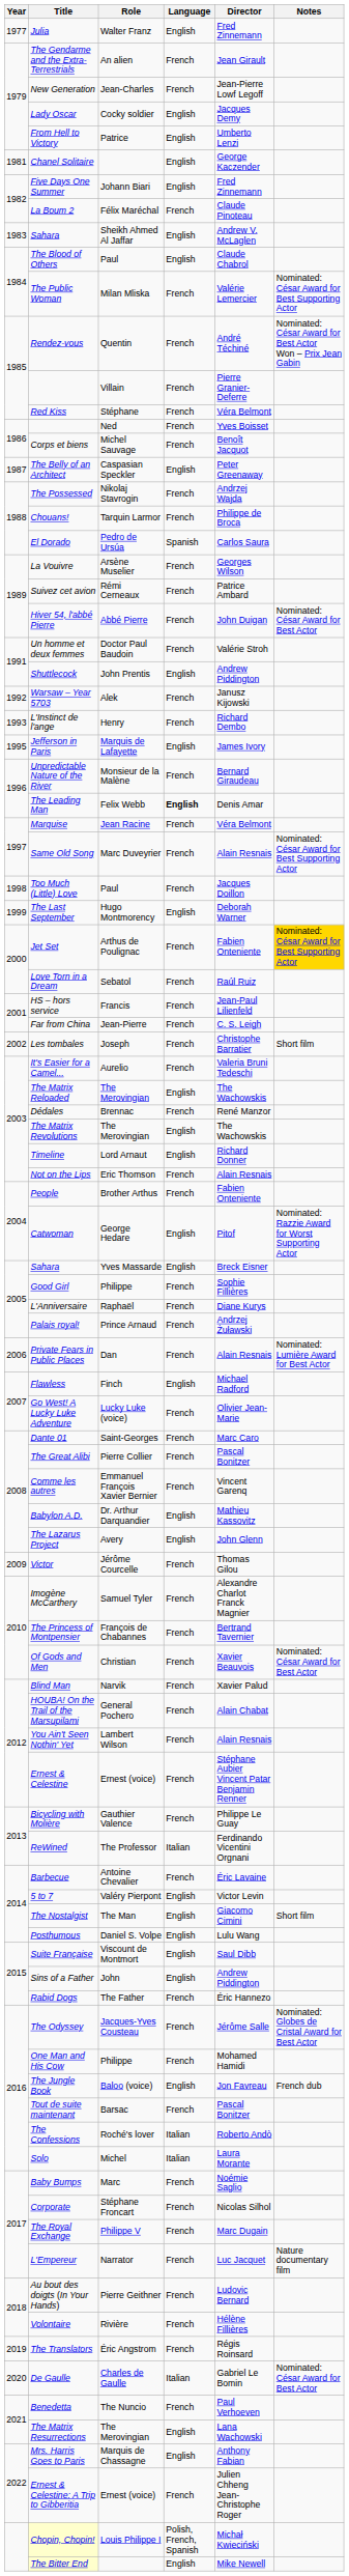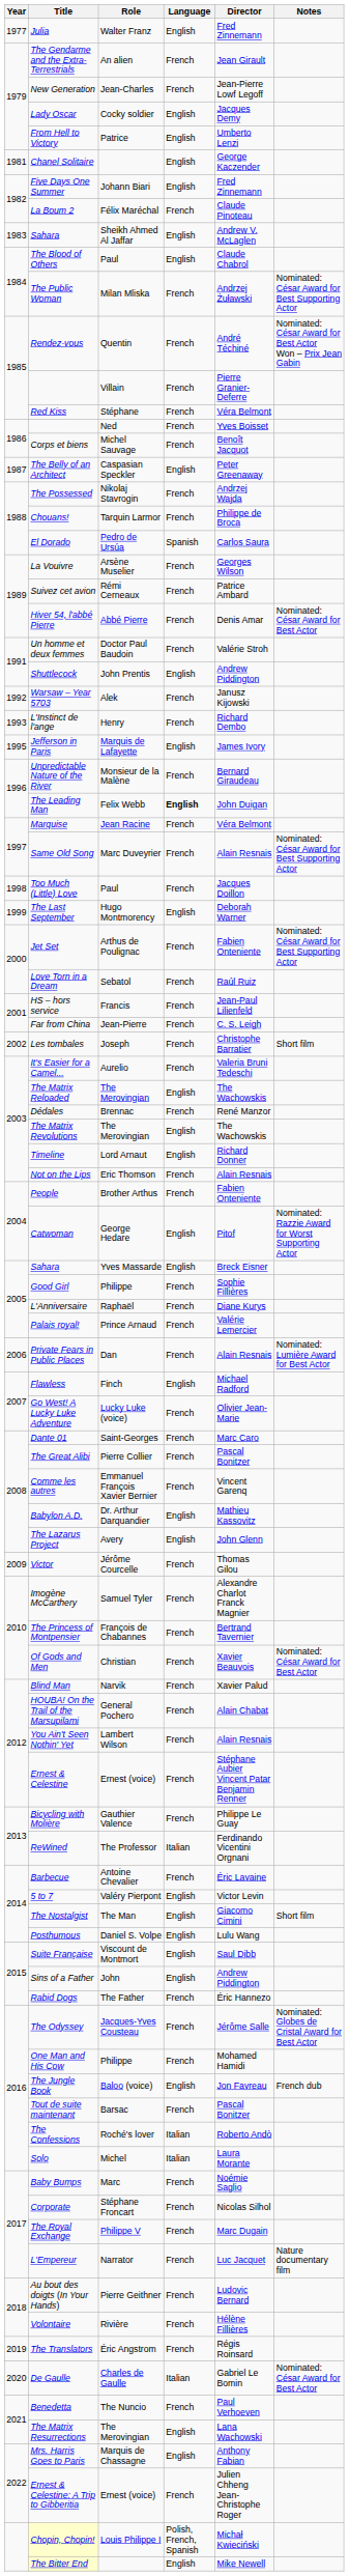The Public Woman | Director: Valérie Lemercier -> Andrzej Żuławski
Hiver 54, l'abbé Pierre | Director: John Duigan -> Denis Amar
The Leading Man | Director: Denis Amar -> John Duigan
Jet Set | Notes: gold background -> no background
Palais royal! | Director: Andrzej Żuławski -> Valérie Lemercier
